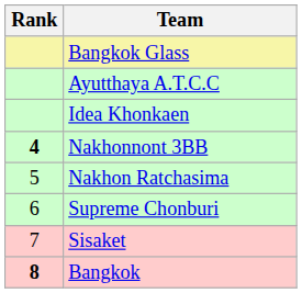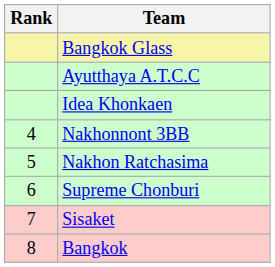Nakhonnont 3BB | Rank: bold -> normal
Bangkok | Rank: bold -> normal
